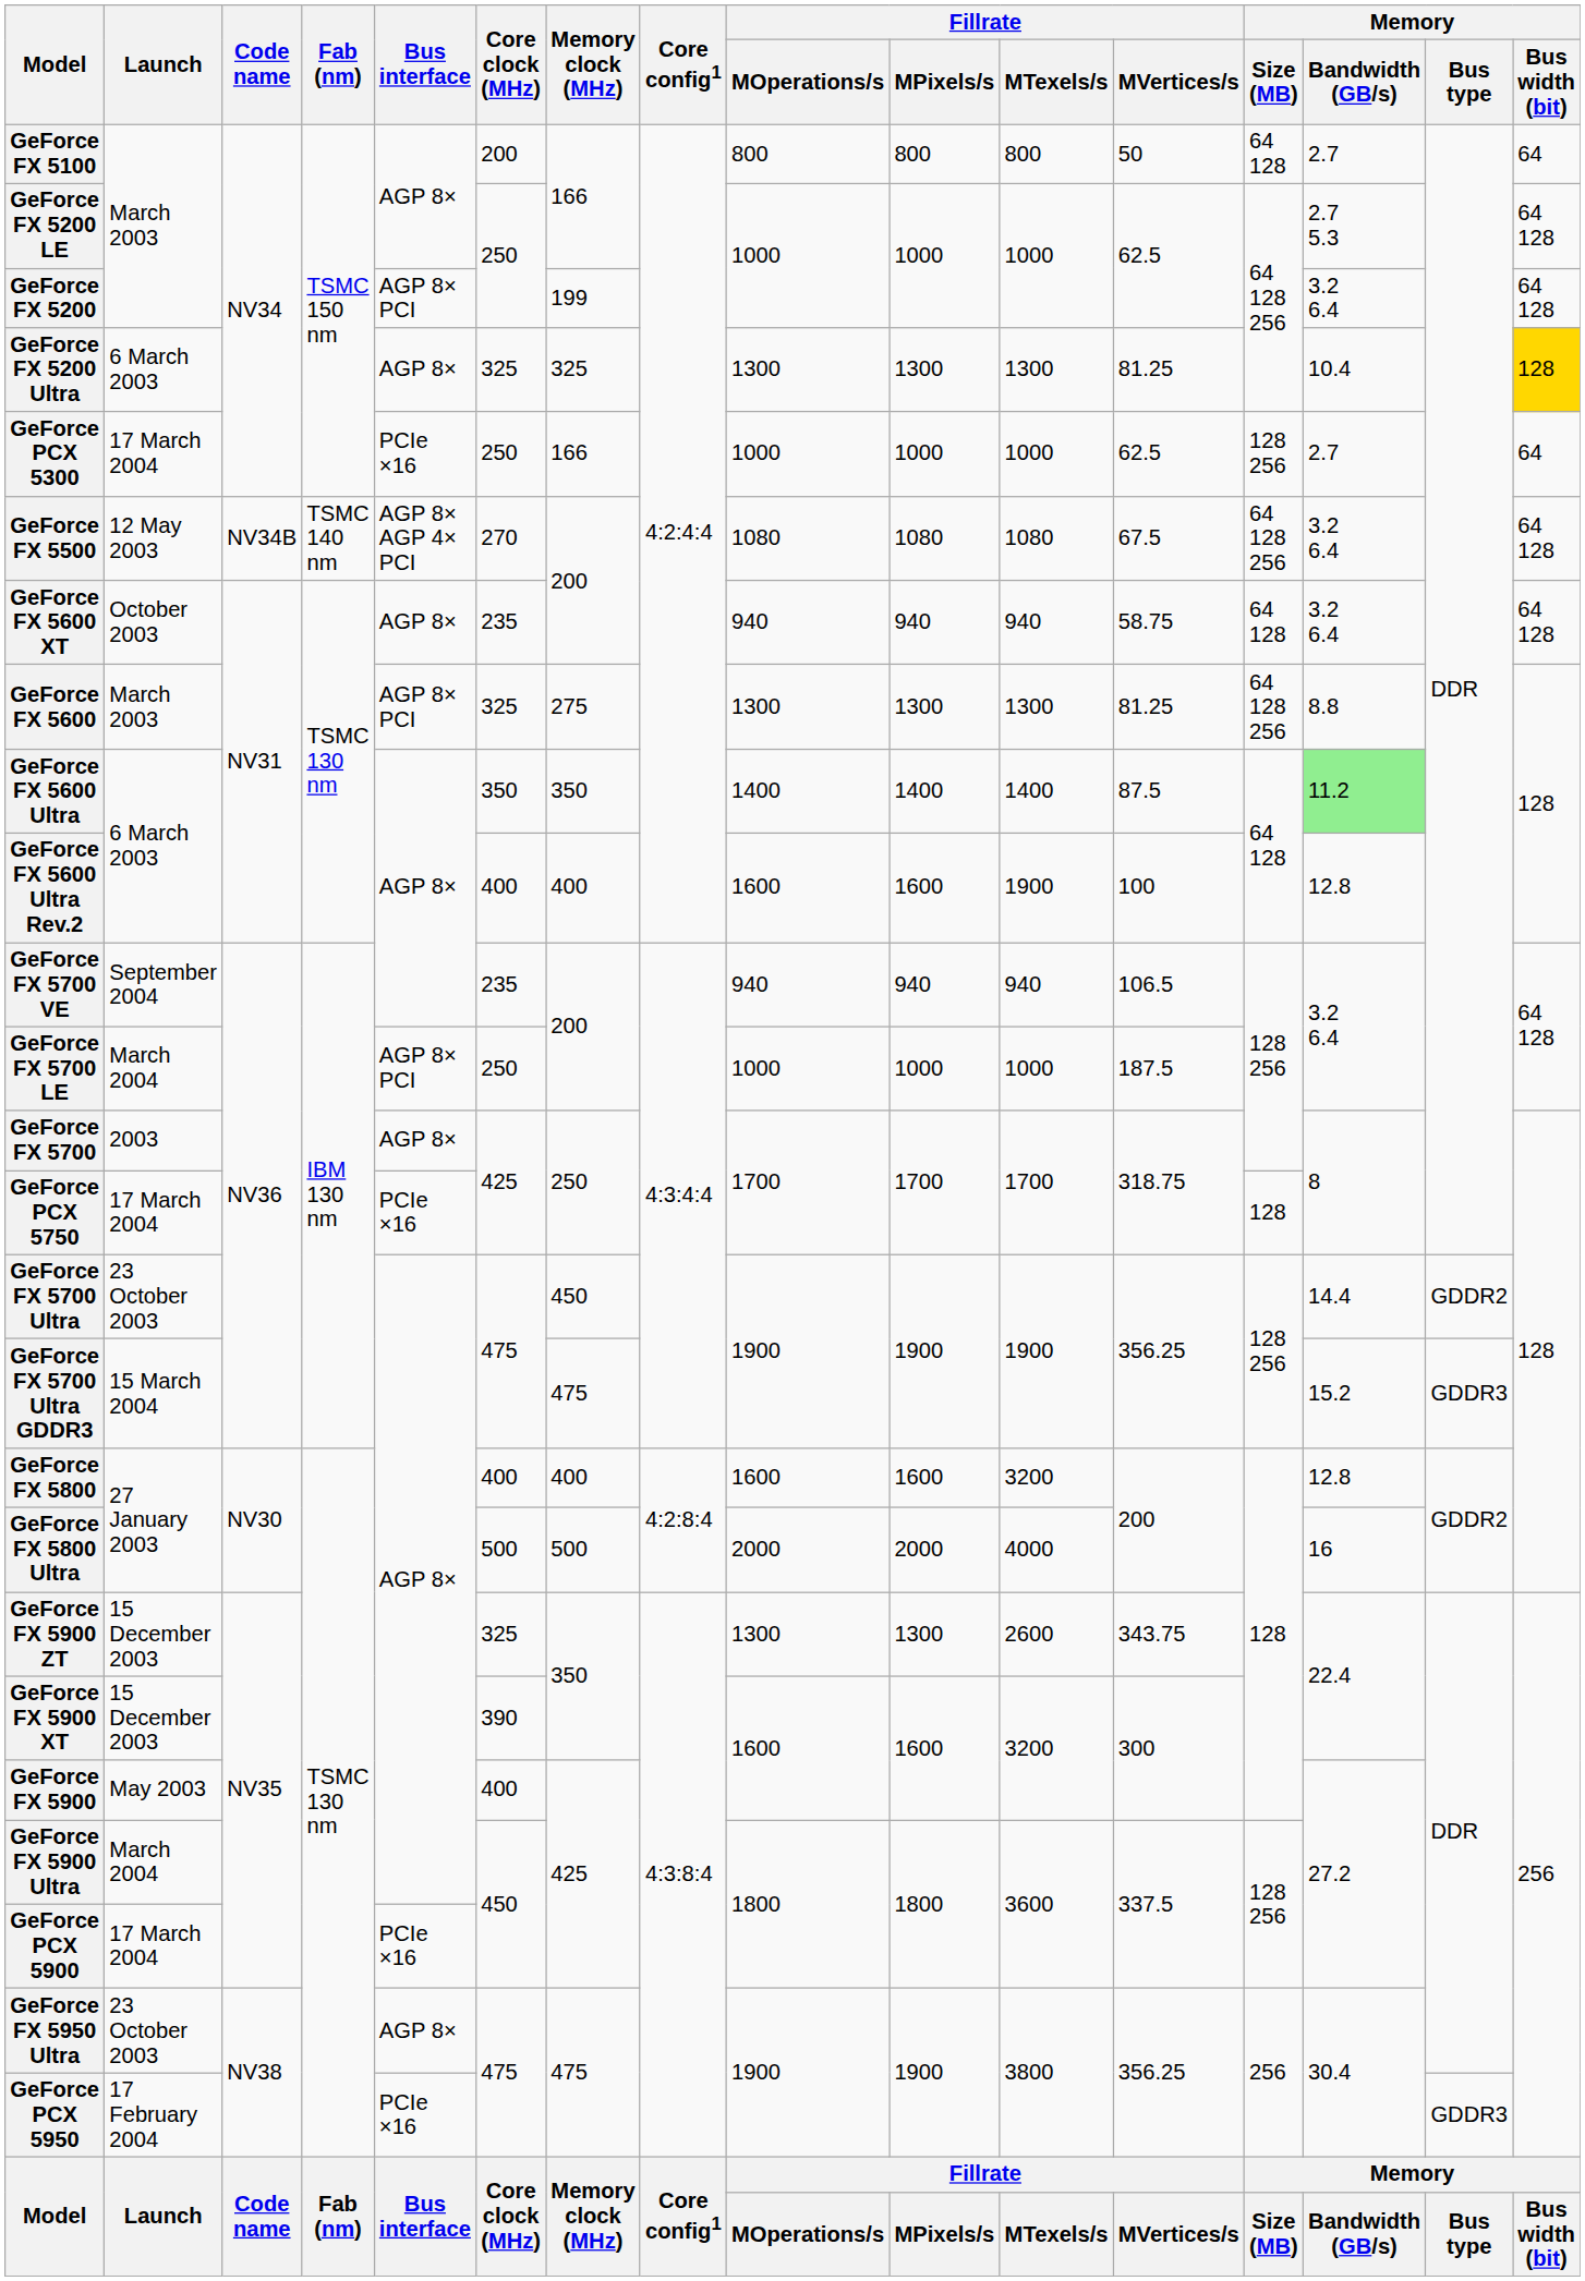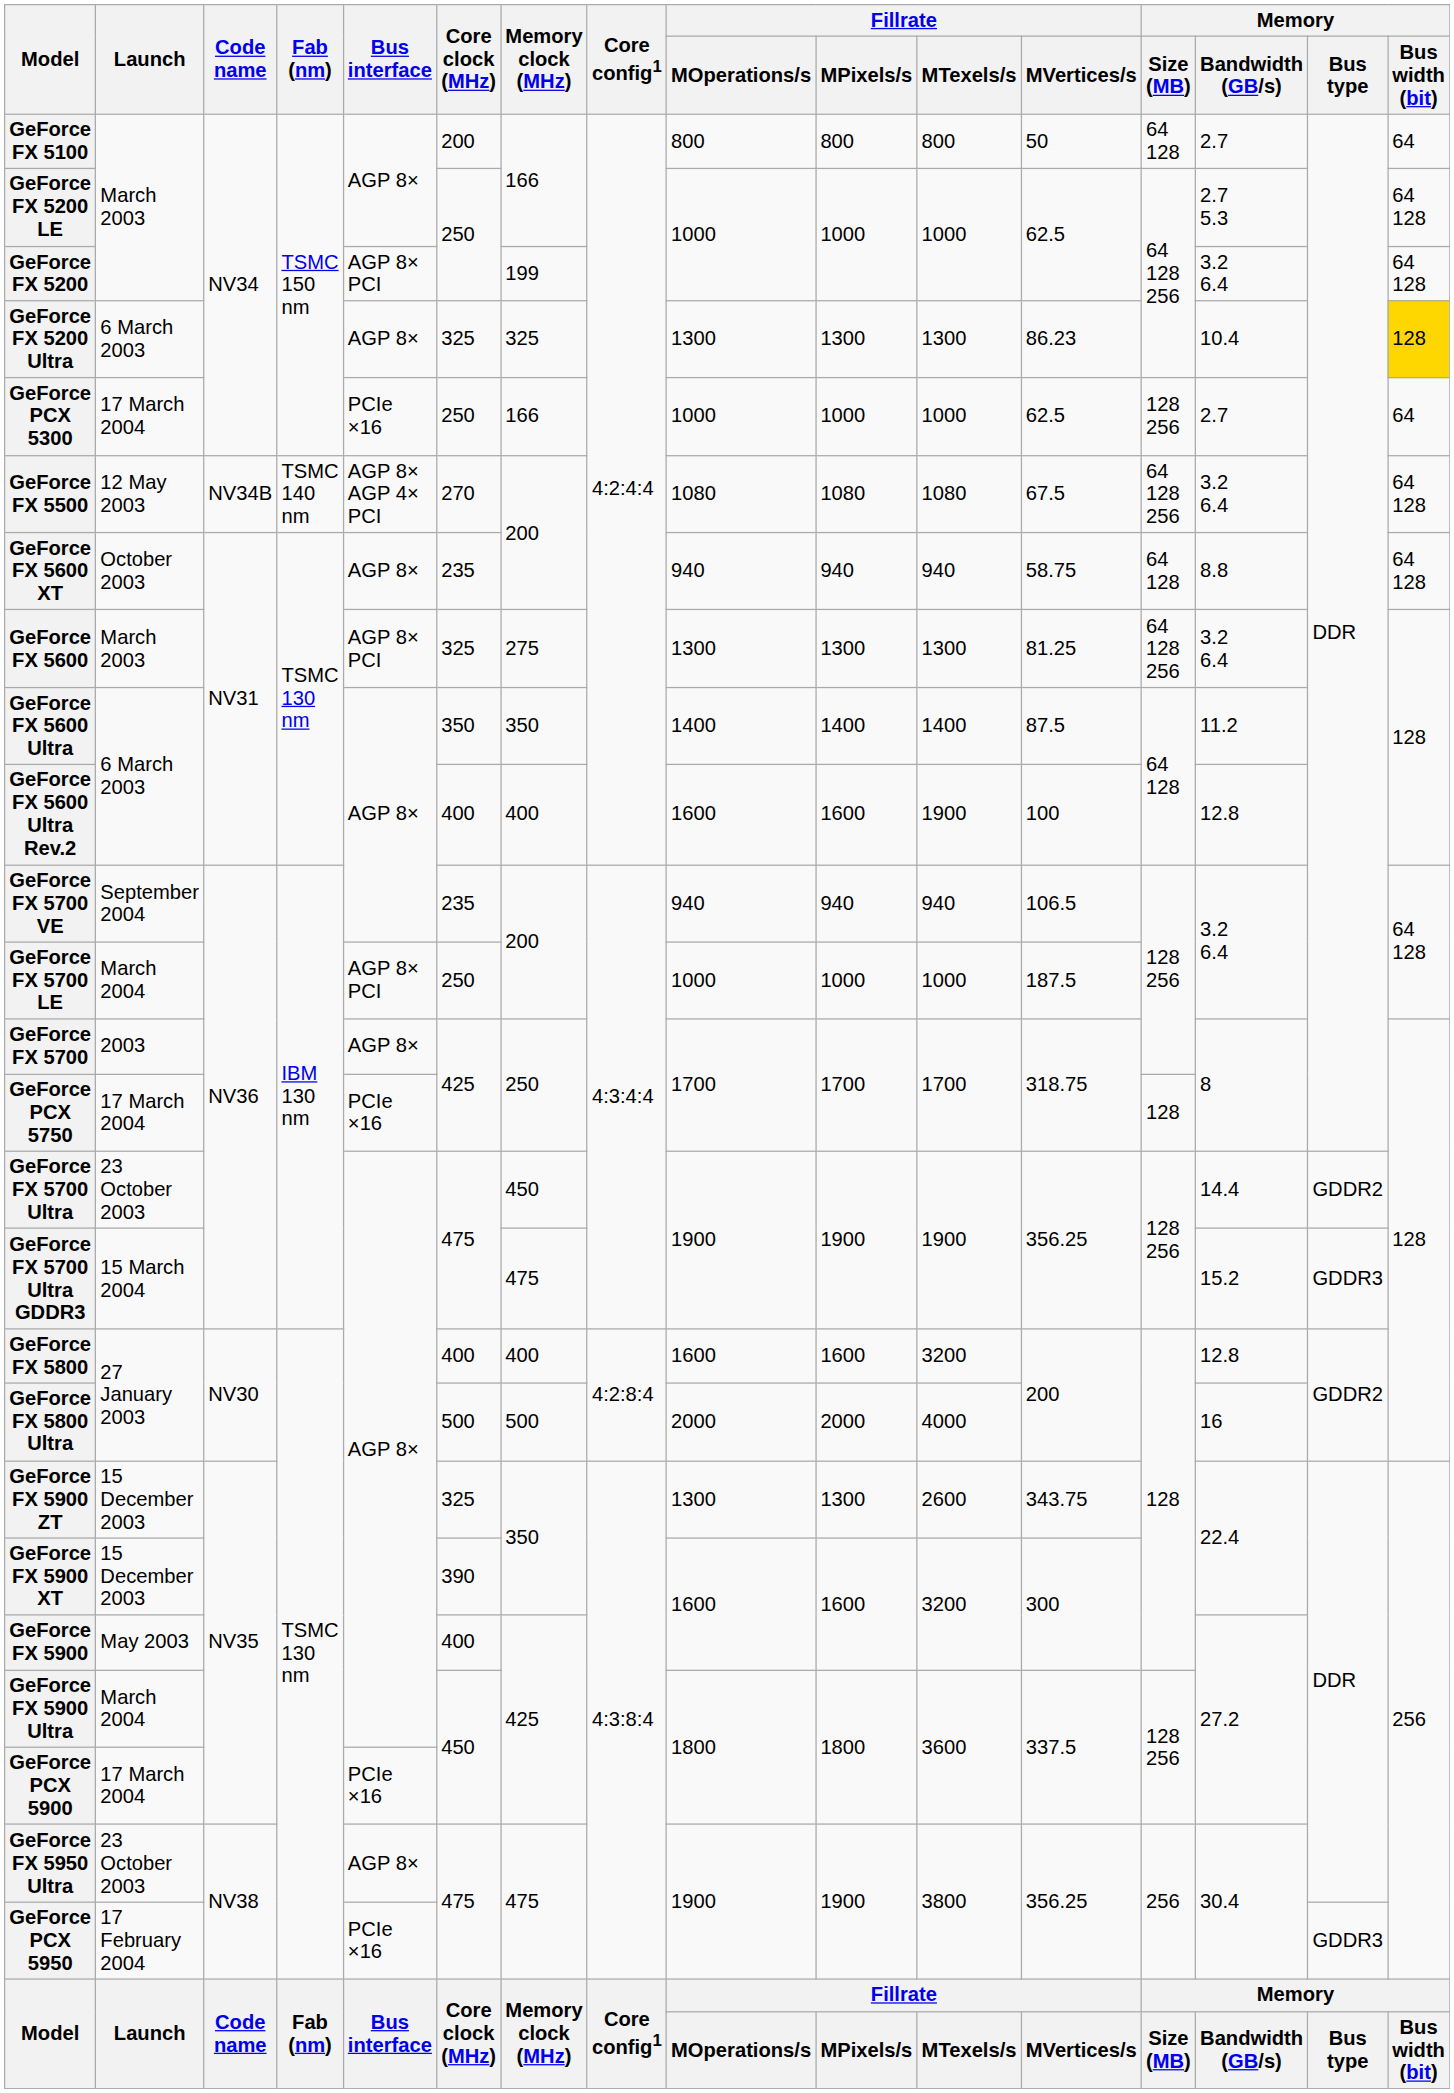GeForce FX 5200 Ultra | Fillrate / MVertices/s: 81.25 -> 86.23
GeForce FX 5600 XT | Memory / Bandwidth (GB/s): 3.2 6.4 -> 8.8
GeForce FX 5600 | Memory / Bandwidth (GB/s): 8.8 -> 3.2 6.4
GeForce FX 5600 Ultra | Memory / Bandwidth (GB/s): lightgreen background -> no background
